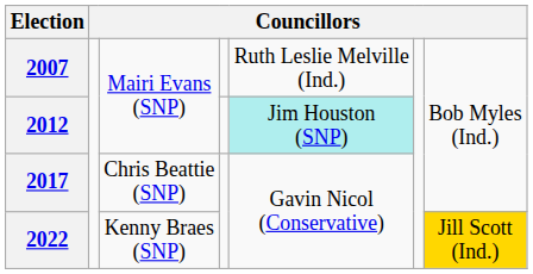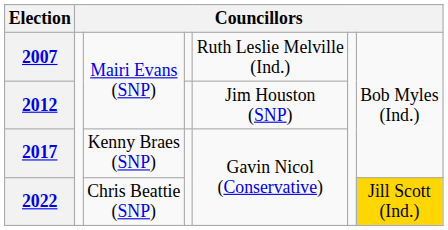2012 | column 5: paleturquoise background -> no background
2017 | column 3: Chris Beattie (SNP) -> Kenny Braes (SNP)
2022 | column 3: Kenny Braes (SNP) -> Chris Beattie (SNP)
